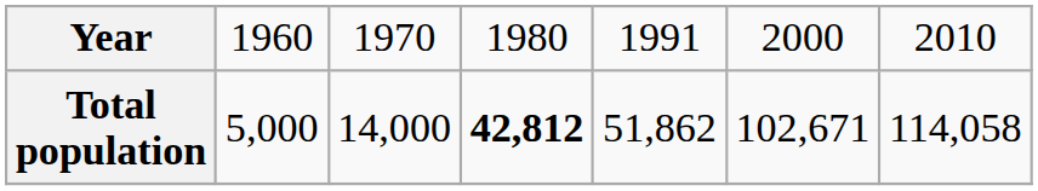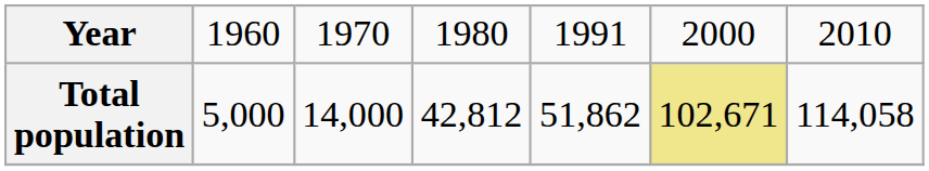row 2 | column 4: bold -> normal
row 2 | column 6: no background -> khaki background
